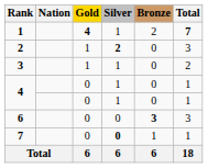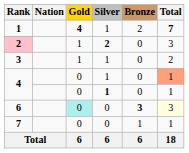row 3 | Rank: no background -> pink background
row 5 | Total: no background -> lightsalmon background
row 6 | Silver: normal -> bold
row 7 | Gold: no background -> paleturquoise background
row 7 | Total: no background -> lightyellow background
row 8 | Silver: bold -> normal
